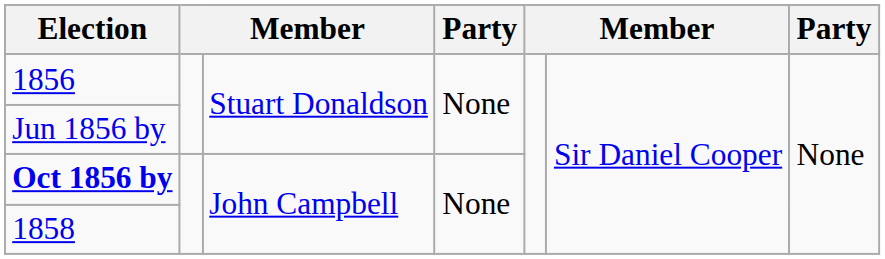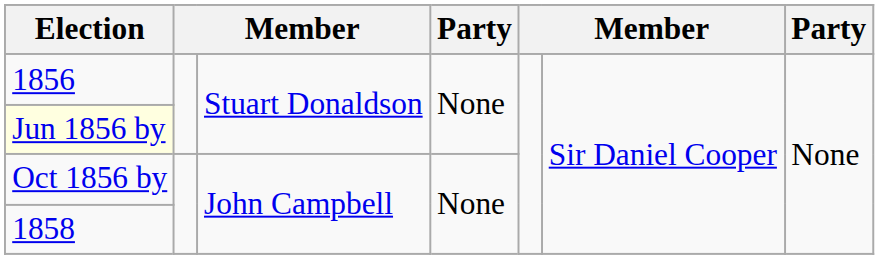Jun 1856 by | Election: no background -> lightyellow background
Oct 1856 by | Election: bold -> normal
